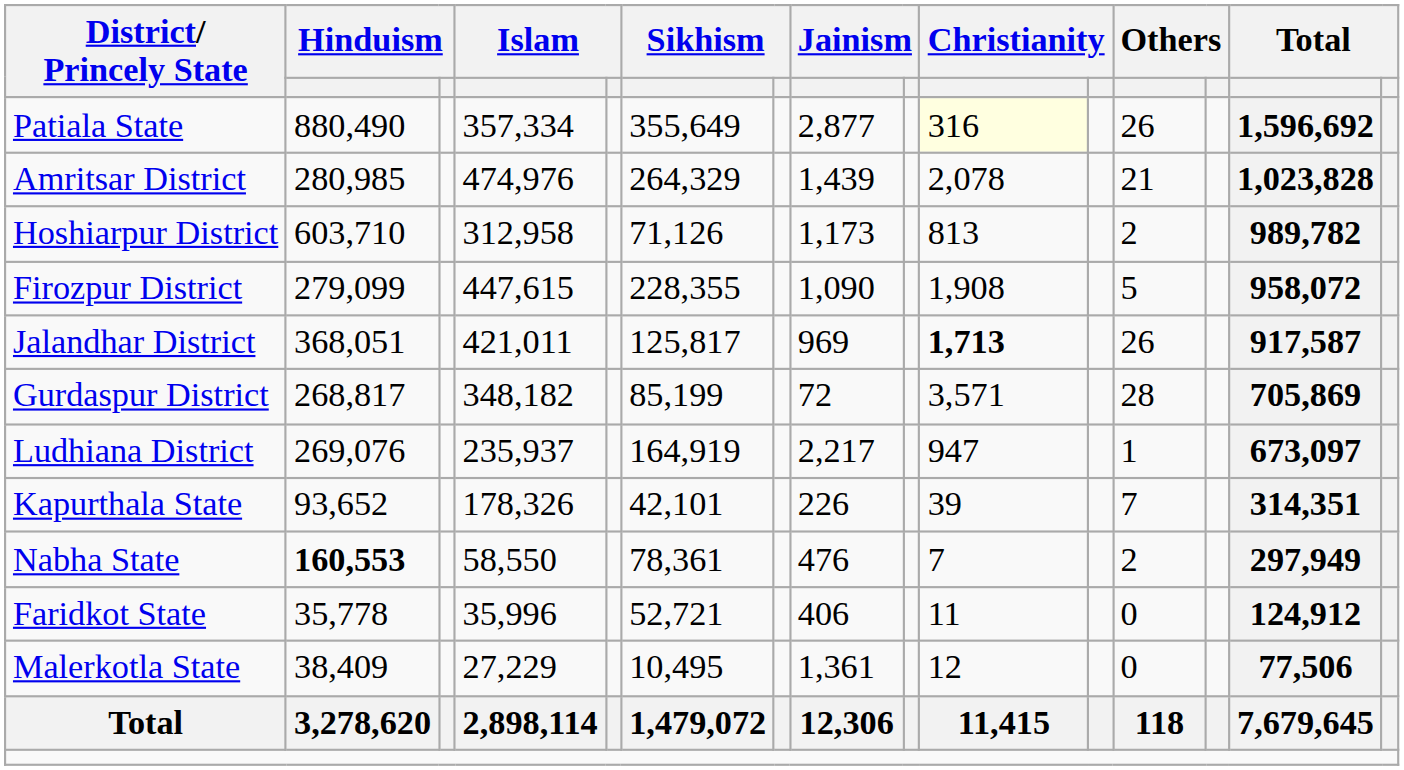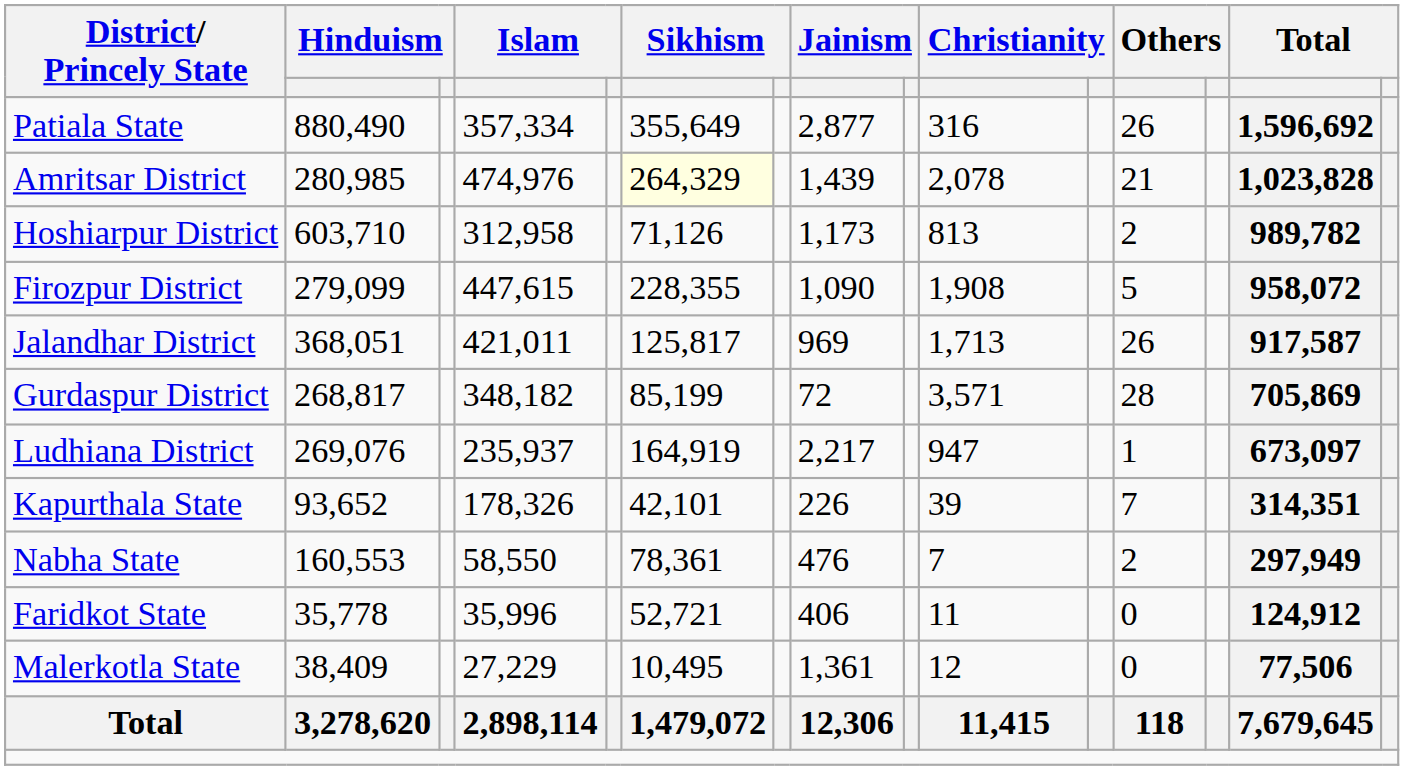Patiala State | column 10: lightyellow background -> no background
Amritsar District | column 6: no background -> lightyellow background
Jalandhar District | column 10: bold -> normal
Nabha State | column 2: bold -> normal
